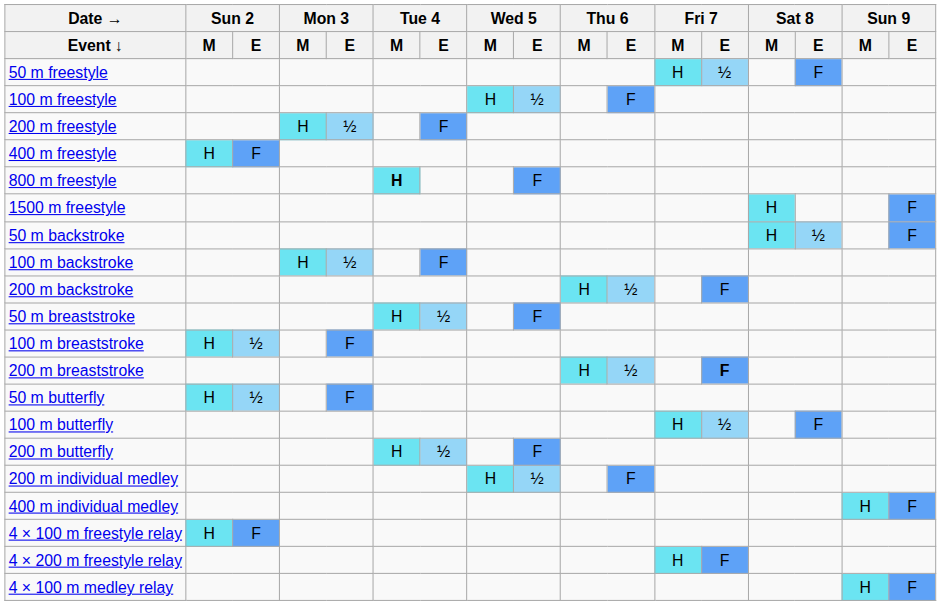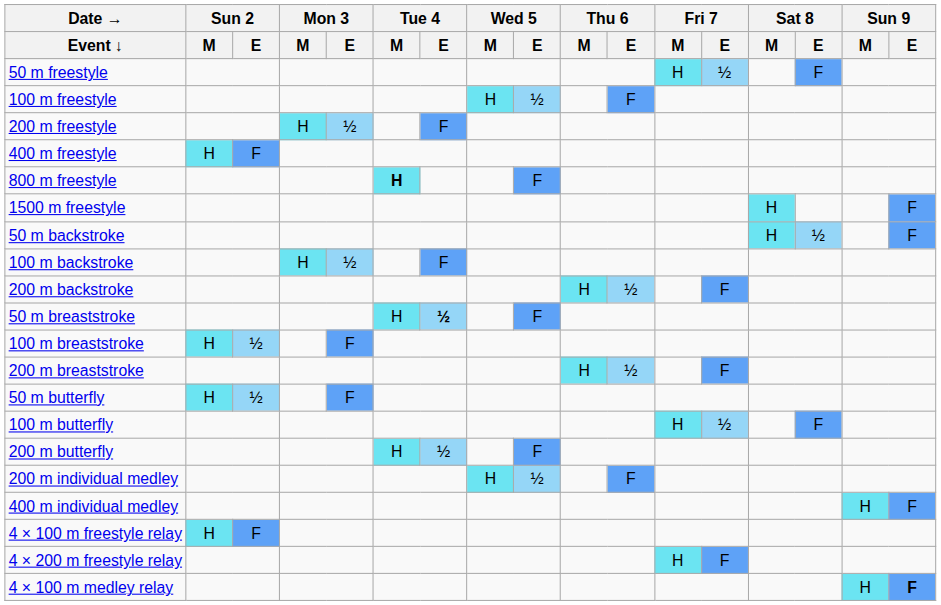50 m breaststroke | Tue 4 / E: normal -> bold
200 m breaststroke | Fri 7 / E: bold -> normal
4 × 100 m medley relay | Sun 9 / E: normal -> bold
